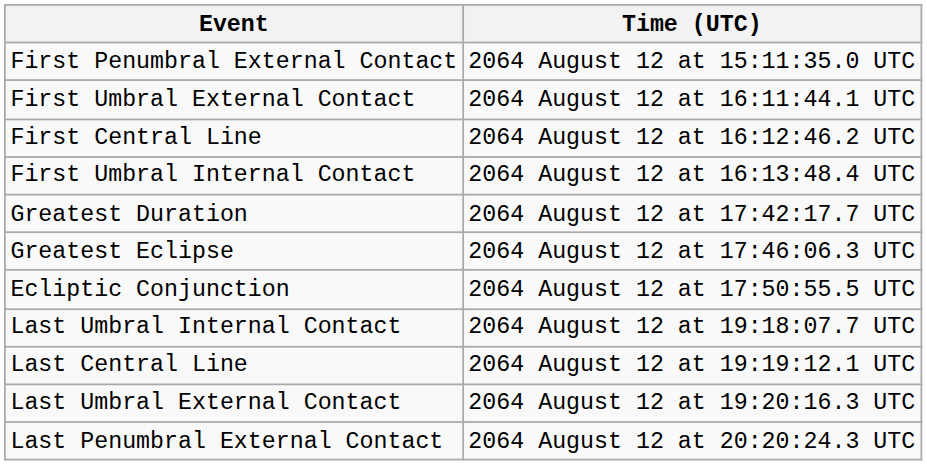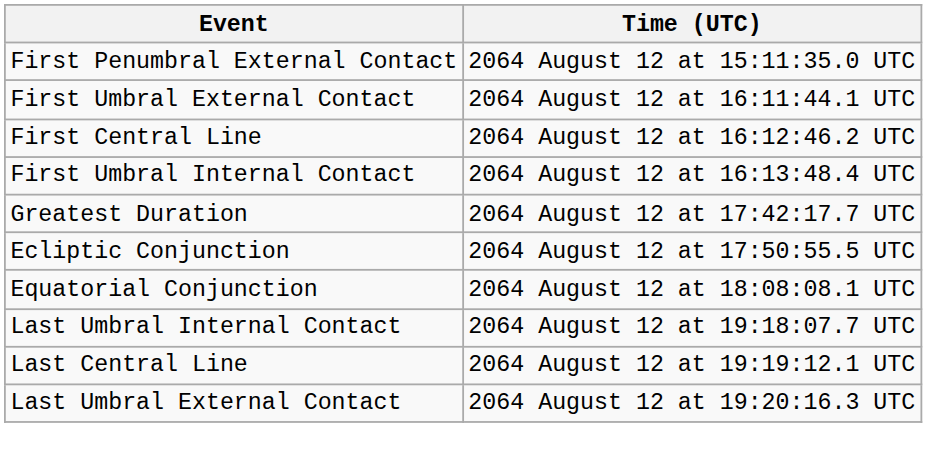- row: Greatest Eclipse | 2064 August 12 at 17:46:06.3 UTC
+ row: Equatorial Conjunction | 2064 August 12 at 18:08:08.1 UTC
- row: Last Penumbral External Contact | 2064 August 12 at 20:20:24.3 UTC
